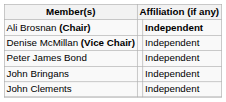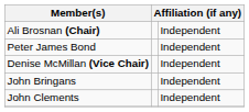Ali Brosnan (Chair) | column 3: bold -> normal
rows swapped: Denise McMillan (Vice Chair) <-> Peter James Bond
